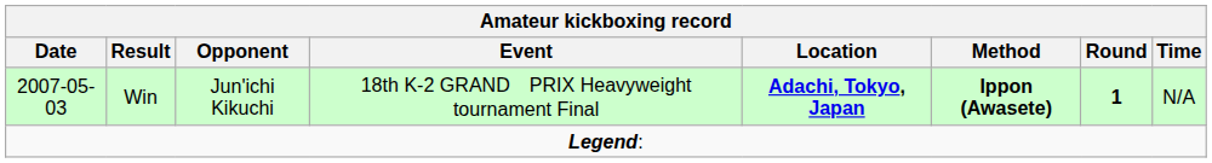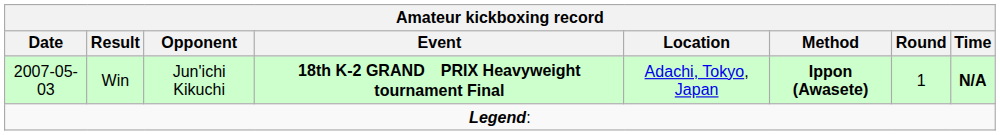2007-05-03 | Event: normal -> bold
2007-05-03 | Location: bold -> normal
2007-05-03 | Round: bold -> normal
2007-05-03 | Time: normal -> bold
